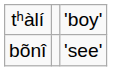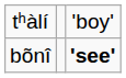bõnî | column 3: normal -> bold
